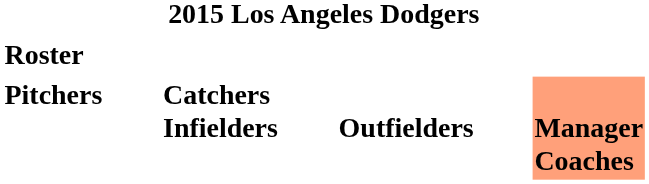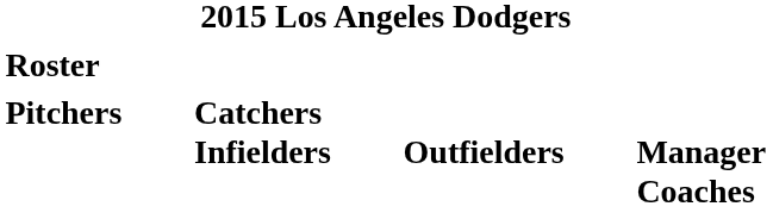Pitchers | column 4: lightsalmon background -> no background
